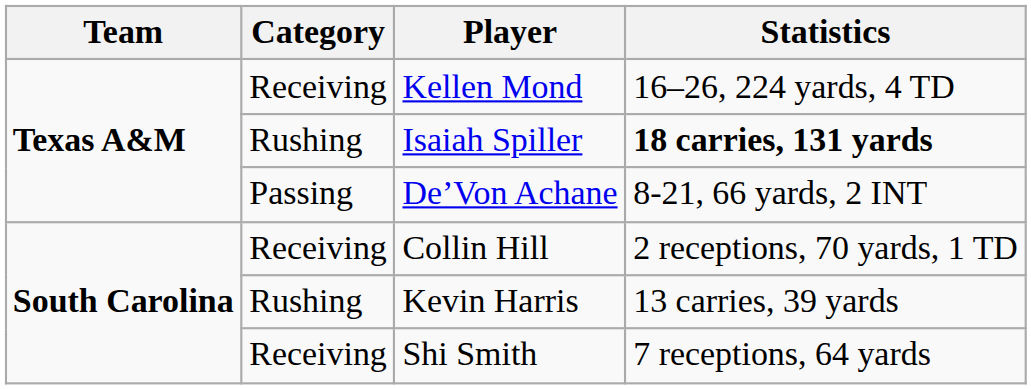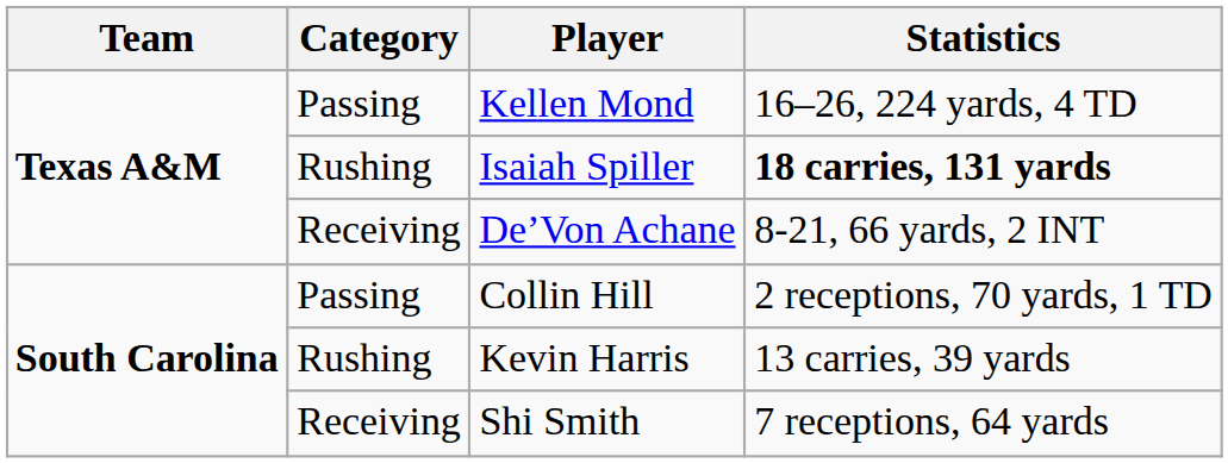Kellen Mond | Category: Receiving -> Passing
De’Von Achane | Category: Passing -> Receiving
Collin Hill | Category: Receiving -> Passing
